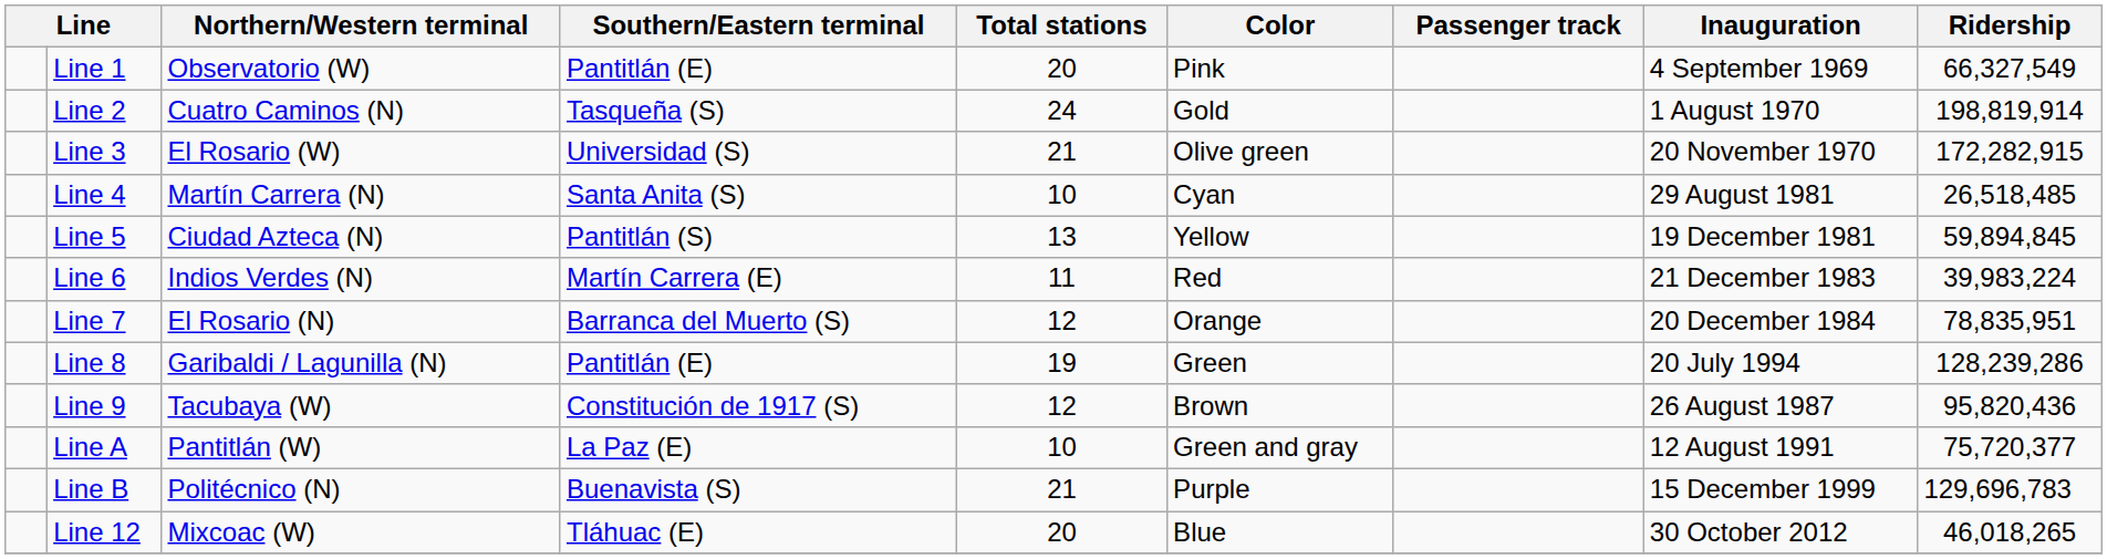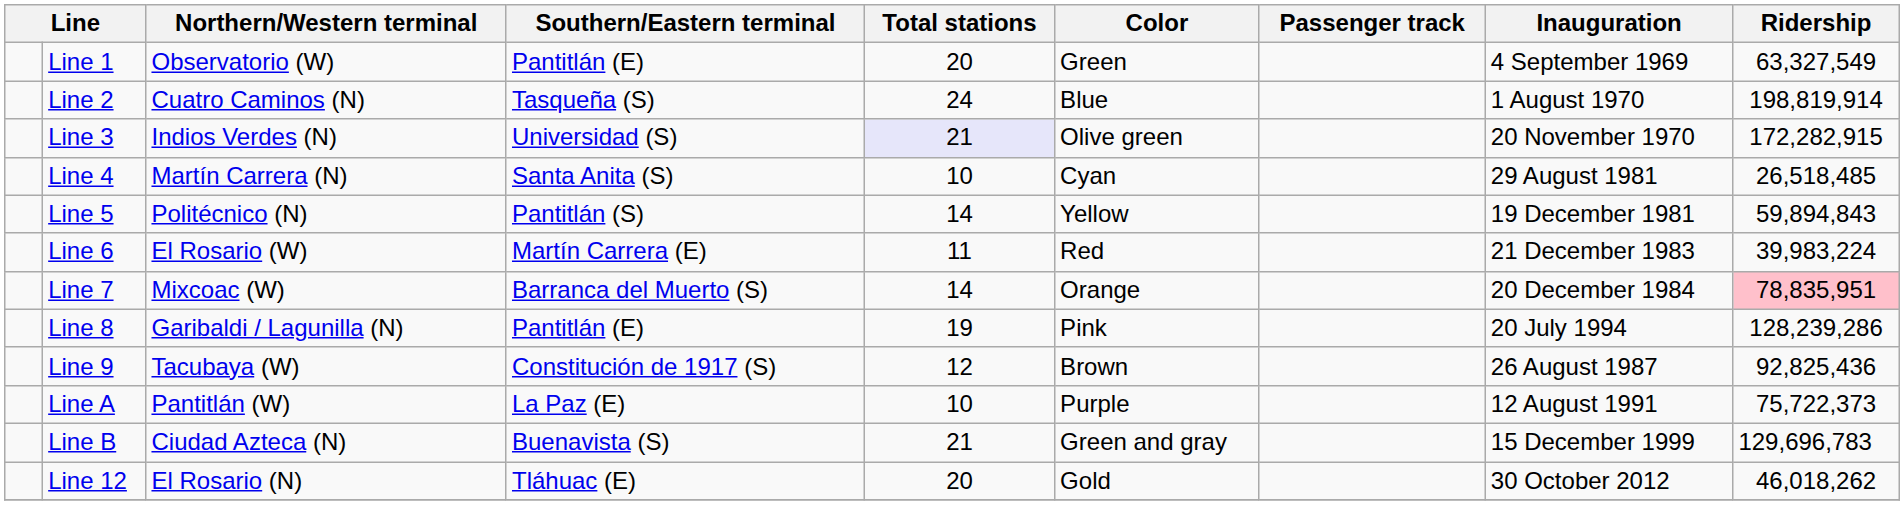Line 1 | Color: Pink -> Green
Line 1 | Ridership: 66,327,549 -> 63,327,549
Line 2 | Color: Gold -> Blue
Line 3 | Northern/Western terminal: El Rosario (W) -> Indios Verdes (N)
Line 3 | Total stations: no background -> lavender background
Line 5 | Northern/Western terminal: Ciudad Azteca (N) -> Politécnico (N)
Line 5 | Total stations: 13 -> 14
Line 5 | Ridership: 59,894,845 -> 59,894,843
Line 6 | Northern/Western terminal: Indios Verdes (N) -> El Rosario (W)
Line 7 | Northern/Western terminal: El Rosario (N) -> Mixcoac (W)
Line 7 | Total stations: 12 -> 14
Line 7 | Ridership: no background -> pink background
Line 8 | Color: Green -> Pink
Line 9 | Ridership: 95,820,436 -> 92,825,436
Line A | Color: Green and gray -> Purple
Line A | Ridership: 75,720,377 -> 75,722,373
Line B | Northern/Western terminal: Politécnico (N) -> Ciudad Azteca (N)
Line B | Color: Purple -> Green and gray
Line 12 | Northern/Western terminal: Mixcoac (W) -> El Rosario (N)
Line 12 | Color: Blue -> Gold
Line 12 | Ridership: 46,018,265 -> 46,018,262
